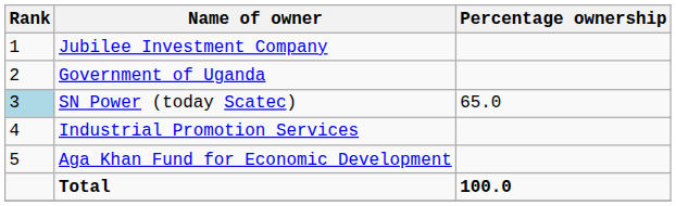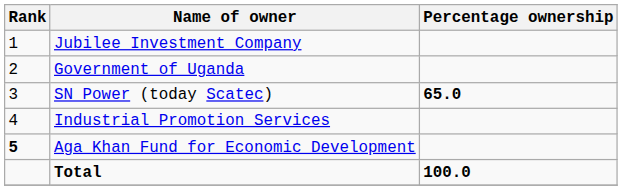SN Power (today Scatec) | Rank: lightblue background -> no background
SN Power (today Scatec) | Percentage ownership: normal -> bold
Aga Khan Fund for Economic Development | Rank: normal -> bold
